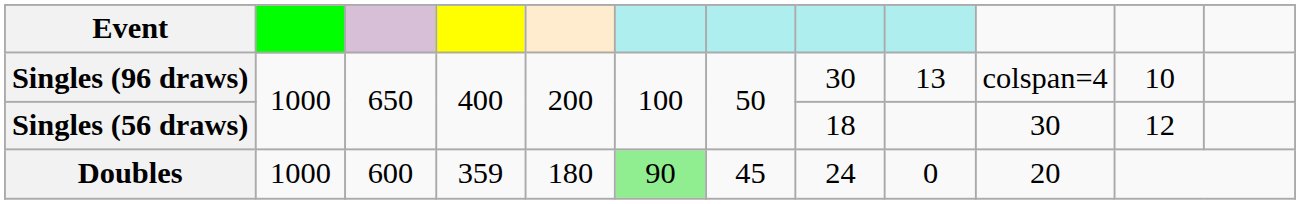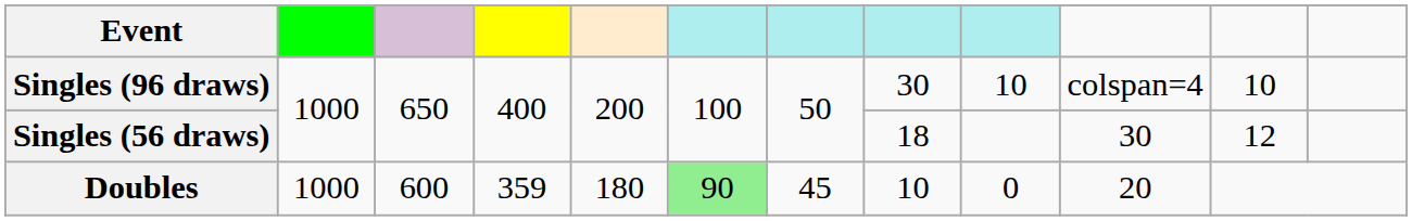Singles (96 draws) | column 9: 13 -> 10
Doubles | column 8: 24 -> 10
